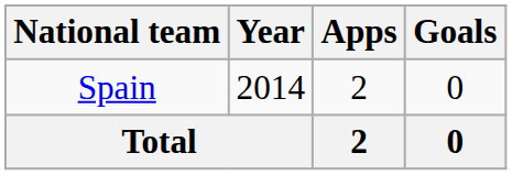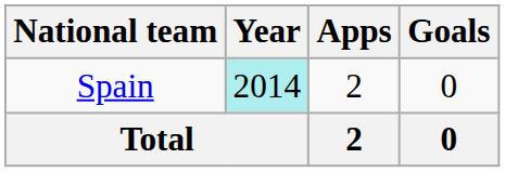Spain | Year: no background -> paleturquoise background
